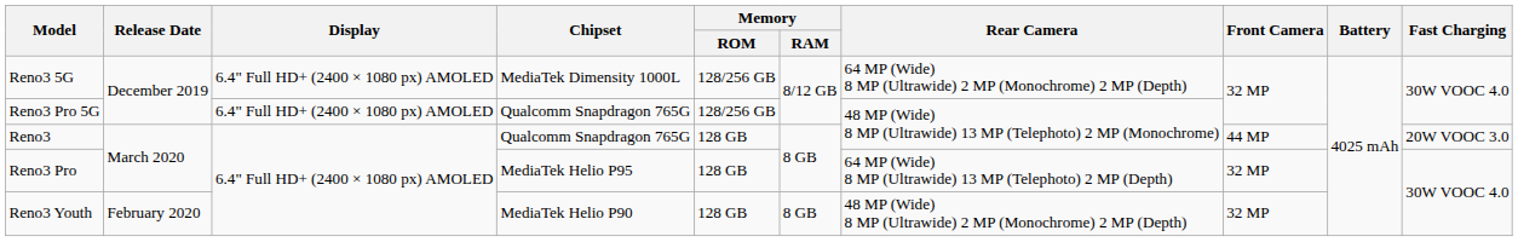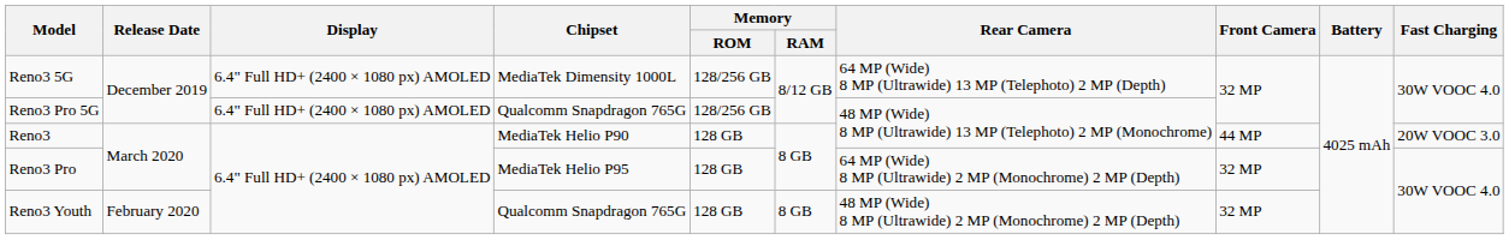Reno3 5G | Rear Camera: 64 MP (Wide) 8 MP (Ultrawide) 2 MP (Monochrome) 2 MP (Depth) -> 64 MP (Wide) 8 MP (Ultrawide) 13 MP (Telephoto) 2 MP (Depth)
Reno3 | Chipset: Qualcomm Snapdragon 765G -> MediaTek Helio P90
Reno3 Pro | Rear Camera: 64 MP (Wide) 8 MP (Ultrawide) 13 MP (Telephoto) 2 MP (Depth) -> 64 MP (Wide) 8 MP (Ultrawide) 2 MP (Monochrome) 2 MP (Depth)
Reno3 Youth | Chipset: MediaTek Helio P90 -> Qualcomm Snapdragon 765G
